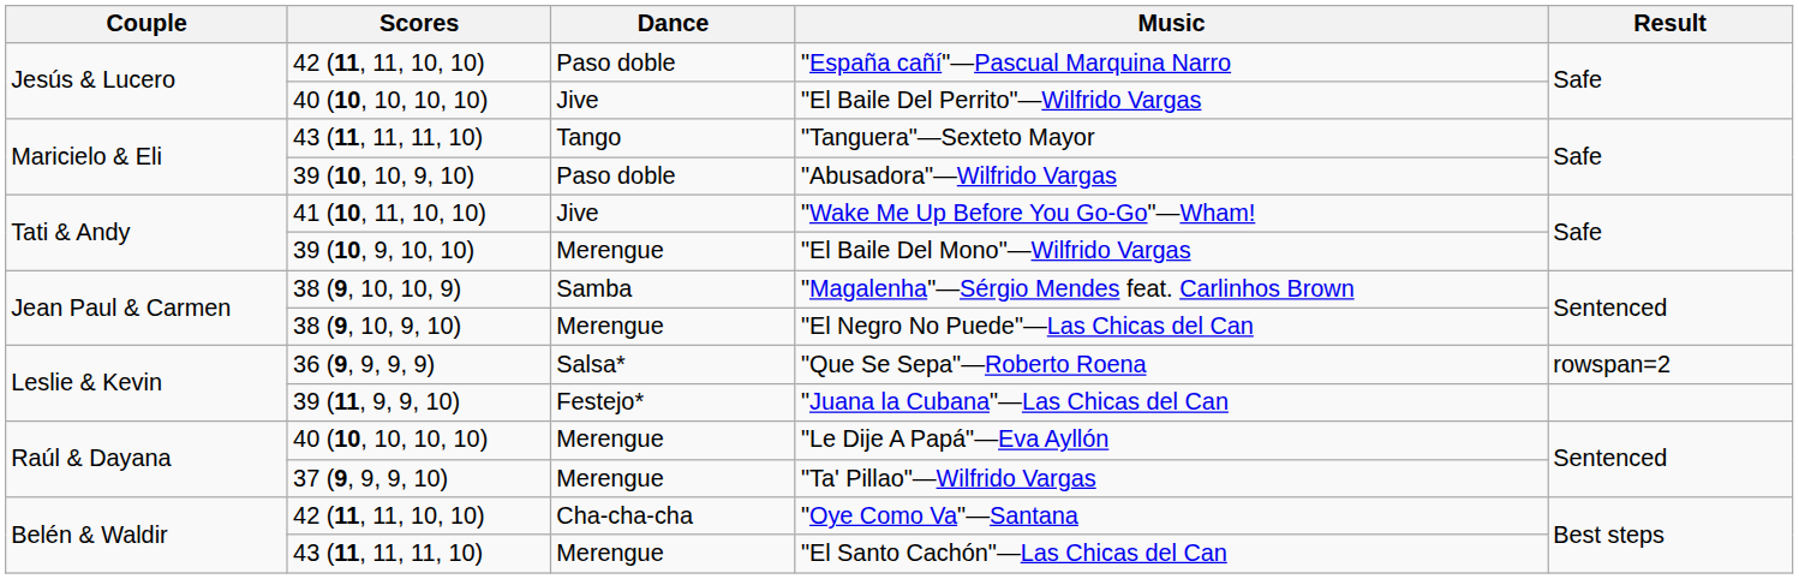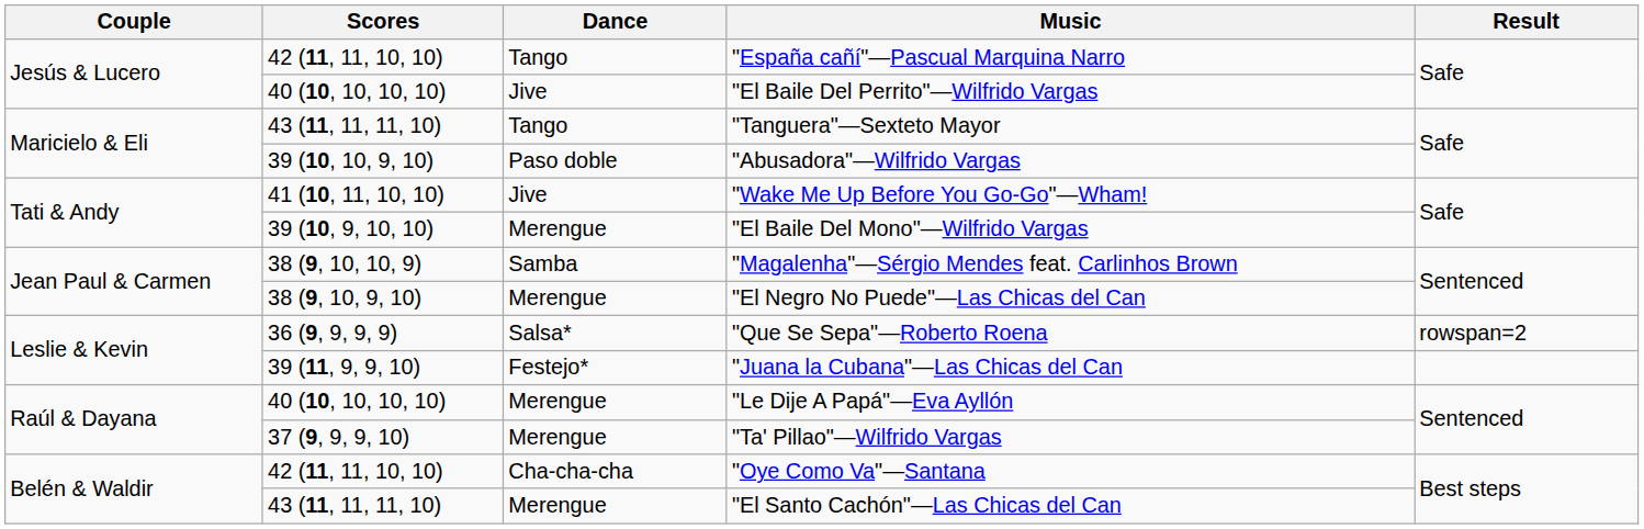"España cañí"—Pascual Marquina Narro | Dance: Paso doble -> Tango
